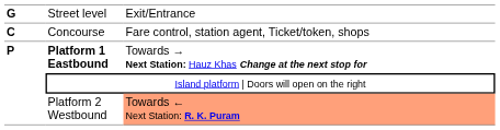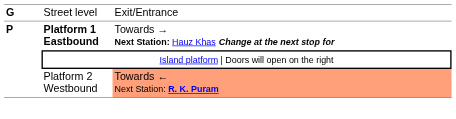- row: C | Concourse | Fare control, station agent, Ticket/token, shops
